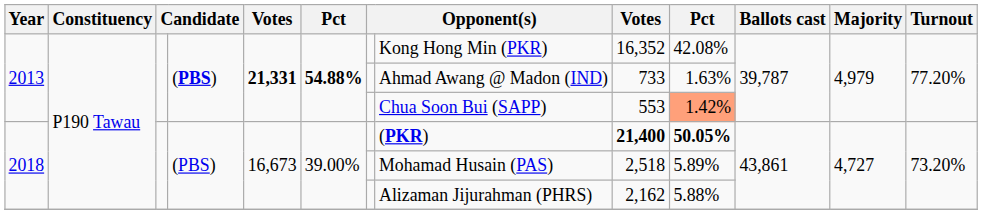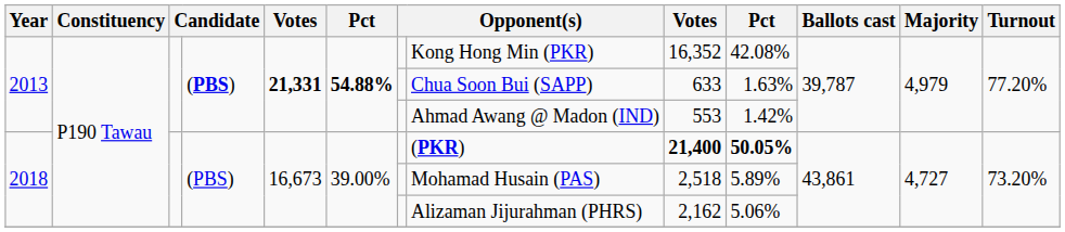row 3 | column 8: Ahmad Awang @ Madon (IND) -> Chua Soon Bui (SAPP)
row 3 | column 9: 733 -> 633
row 4 | column 8: Chua Soon Bui (SAPP) -> Ahmad Awang @ Madon (IND)
row 4 | column 10: lightsalmon background -> no background
row 7 | column 10: 5.88% -> 5.06%
